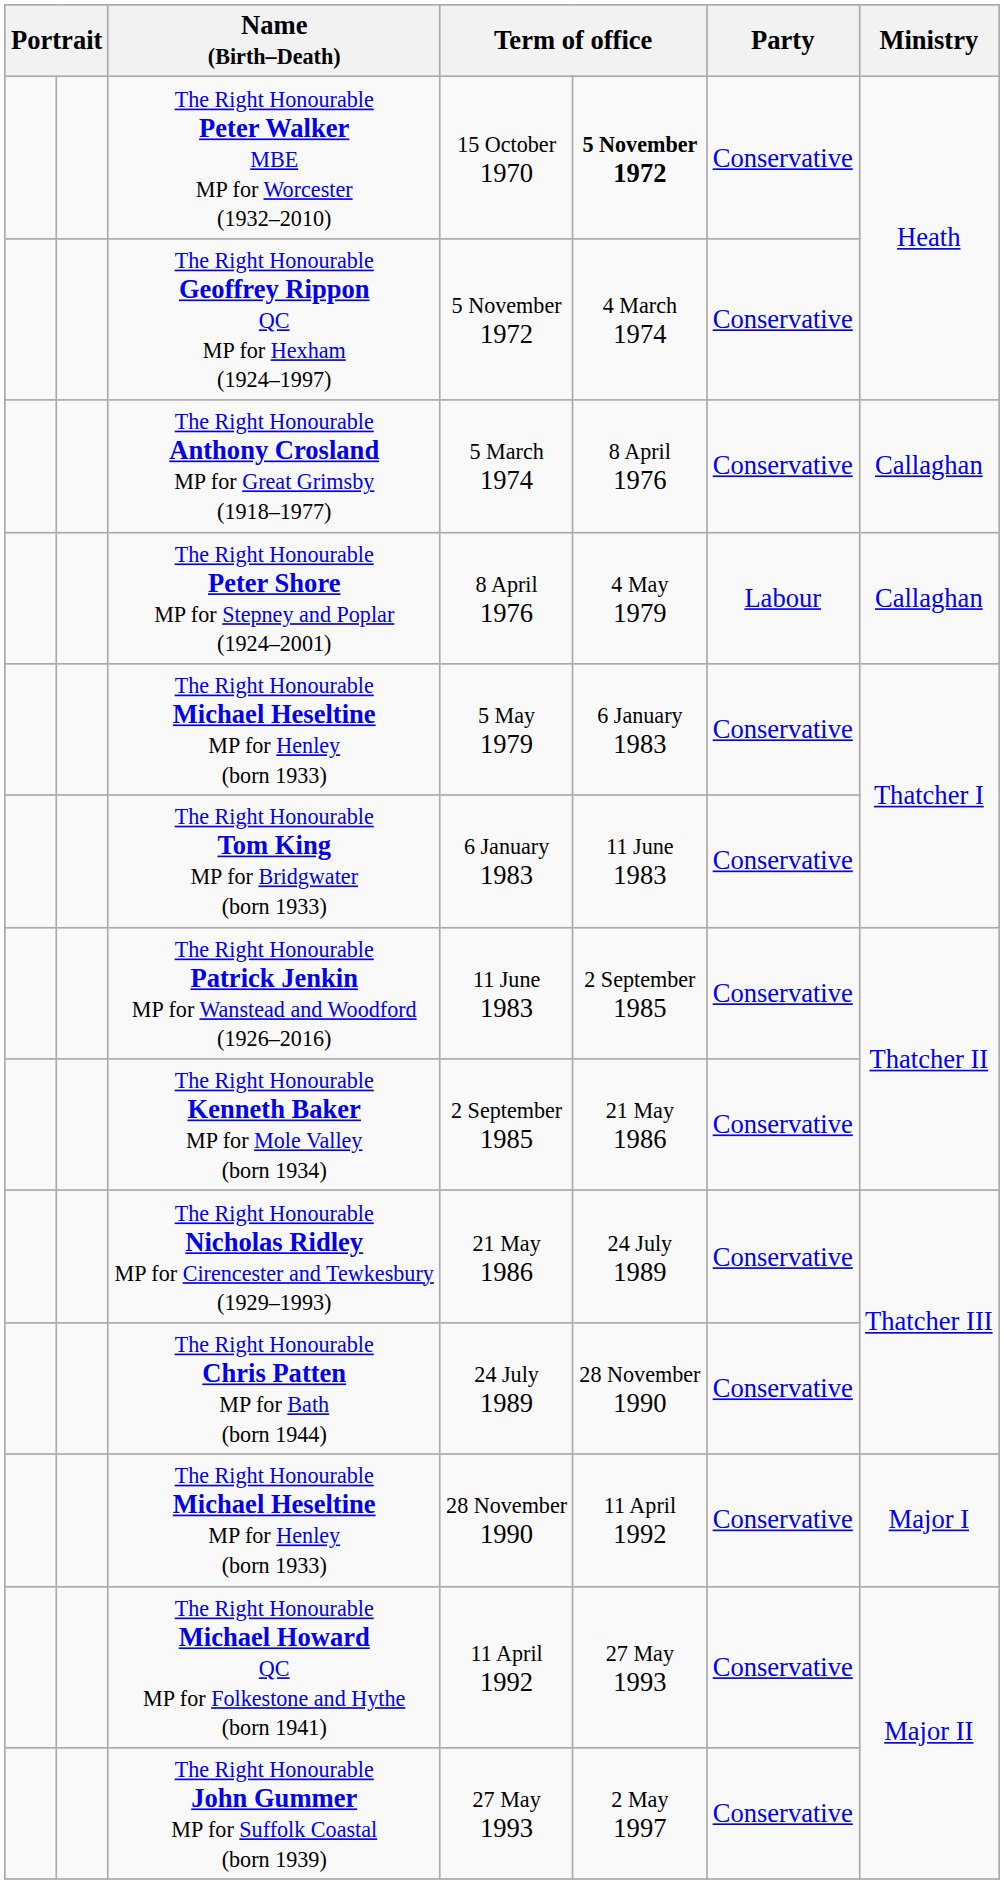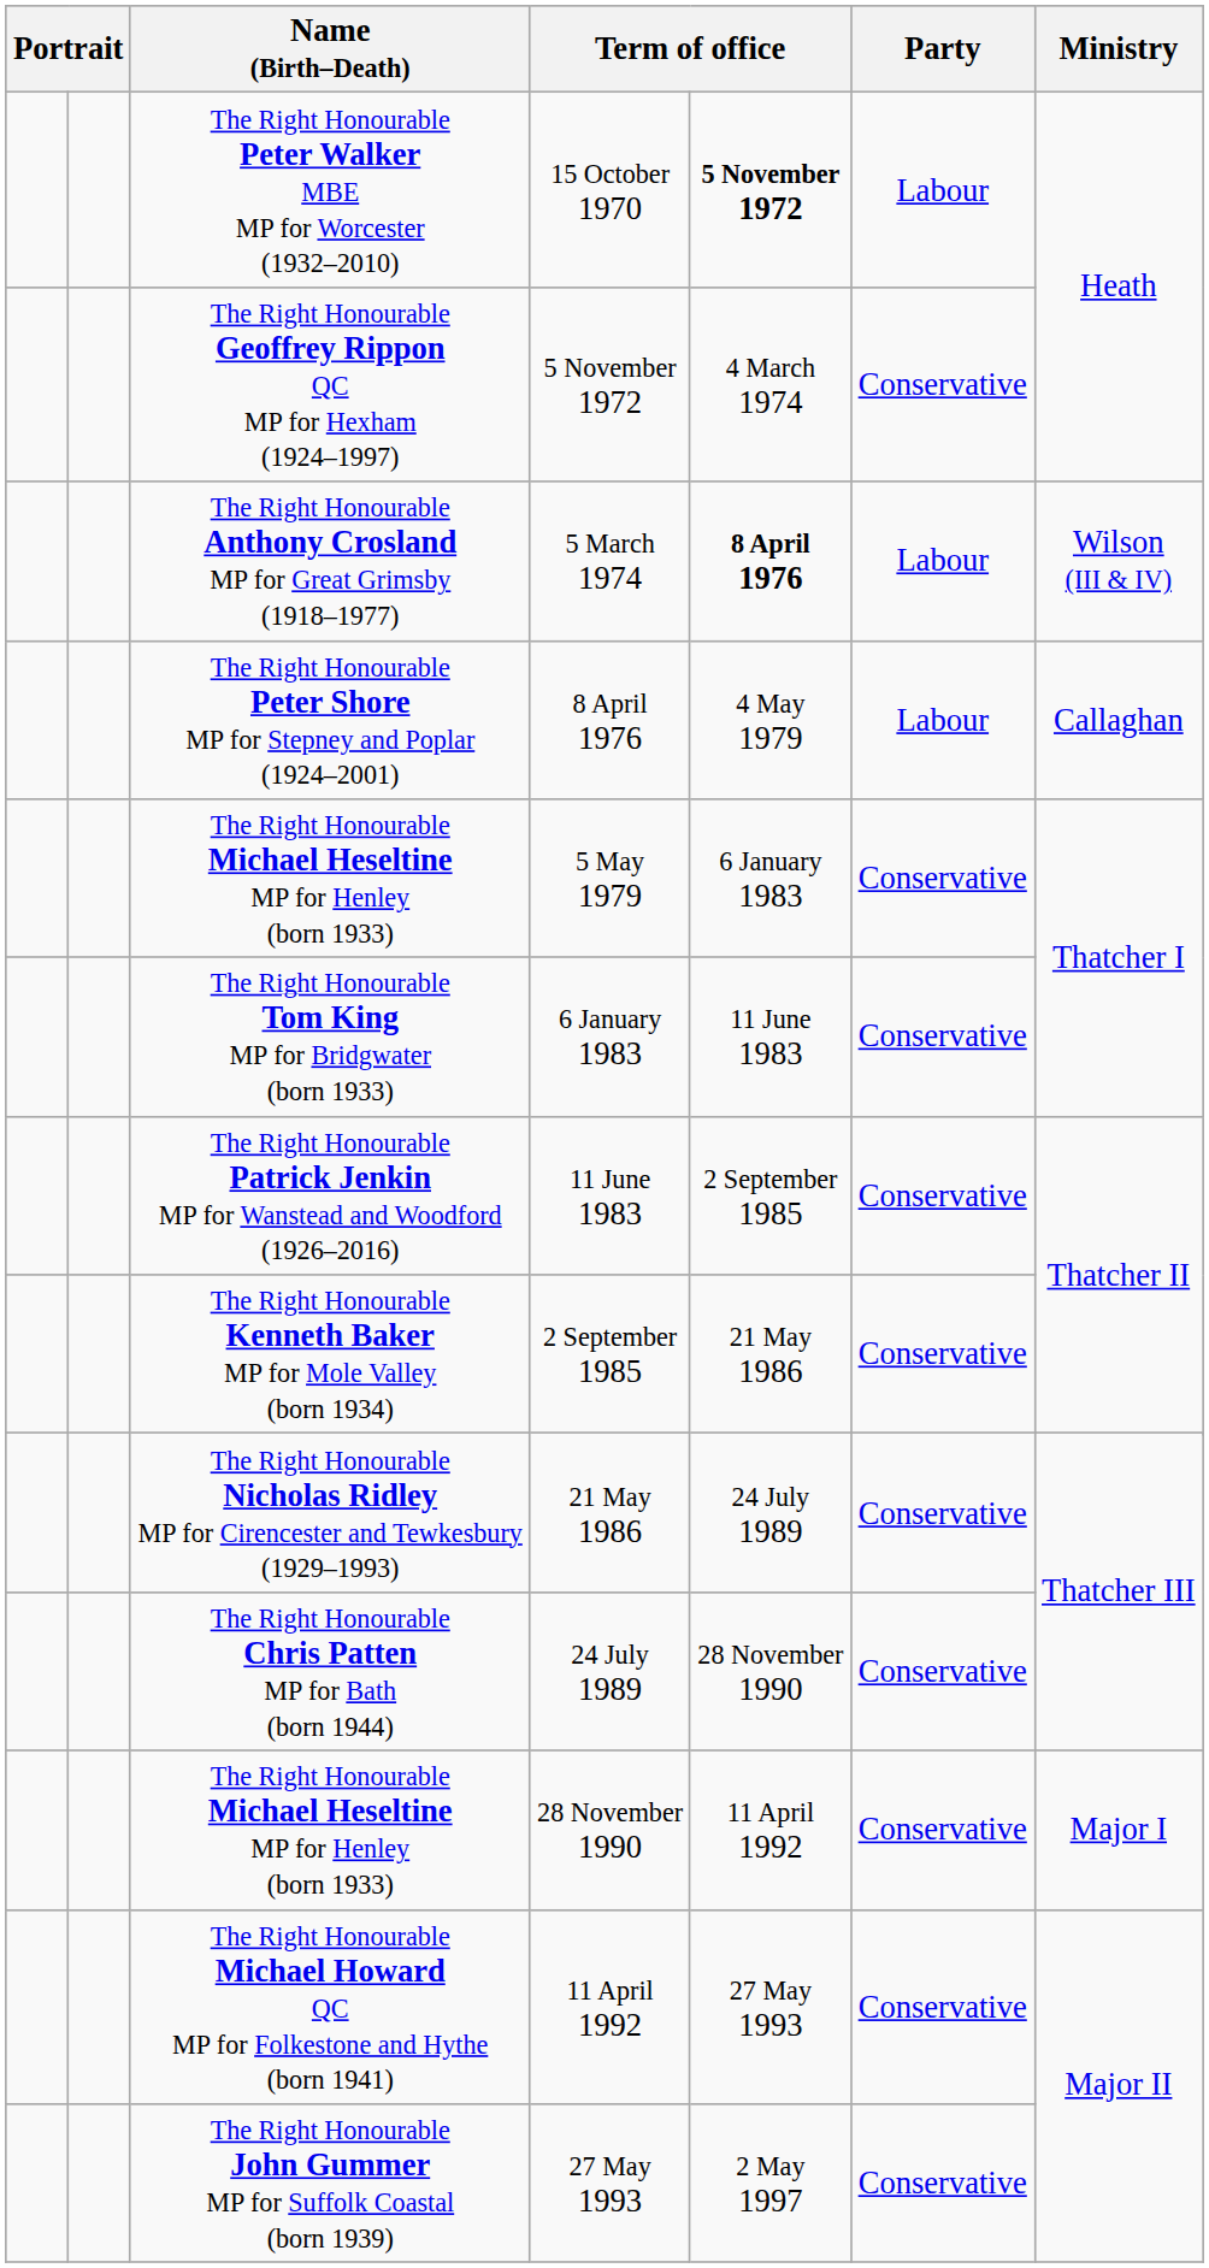15 October 1970 | Party: Conservative -> Labour
5 March 1974 | column 5: normal -> bold
5 March 1974 | Party: Conservative -> Labour
5 March 1974 | Ministry: Callaghan -> Wilson (III & IV)
